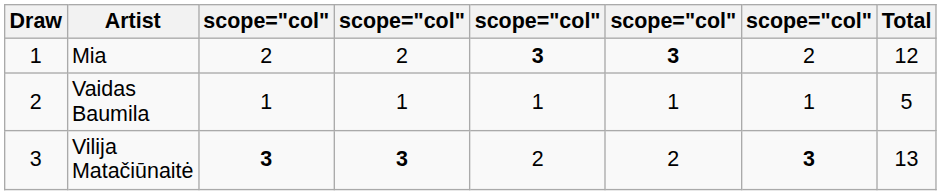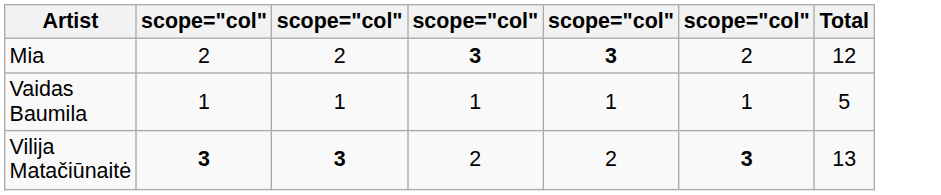- column: Draw | 1 | 2 | 3
